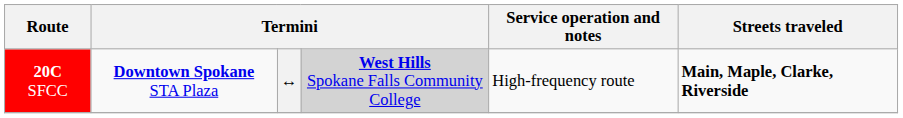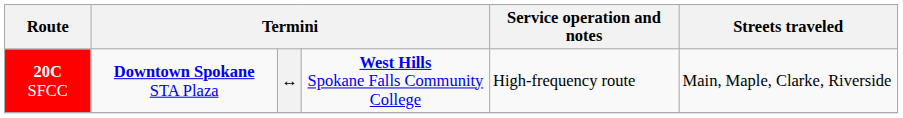↔ | column 4: lightgrey background -> no background
↔ | Streets traveled: bold -> normal
